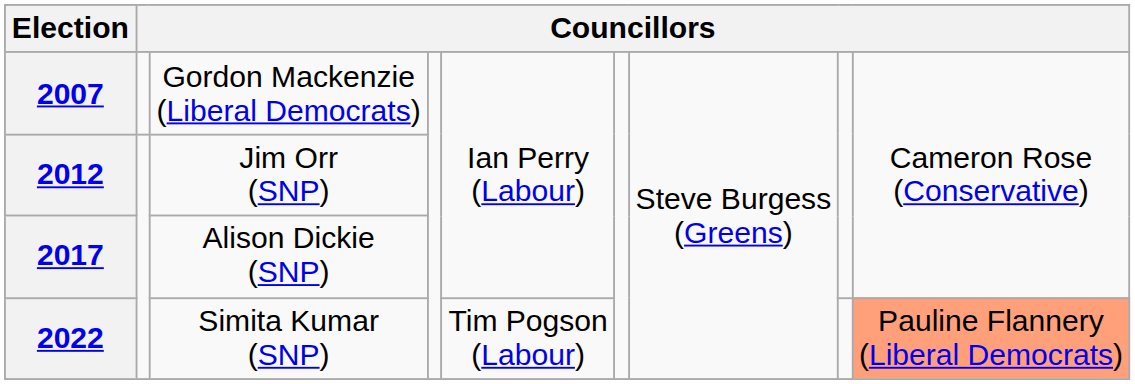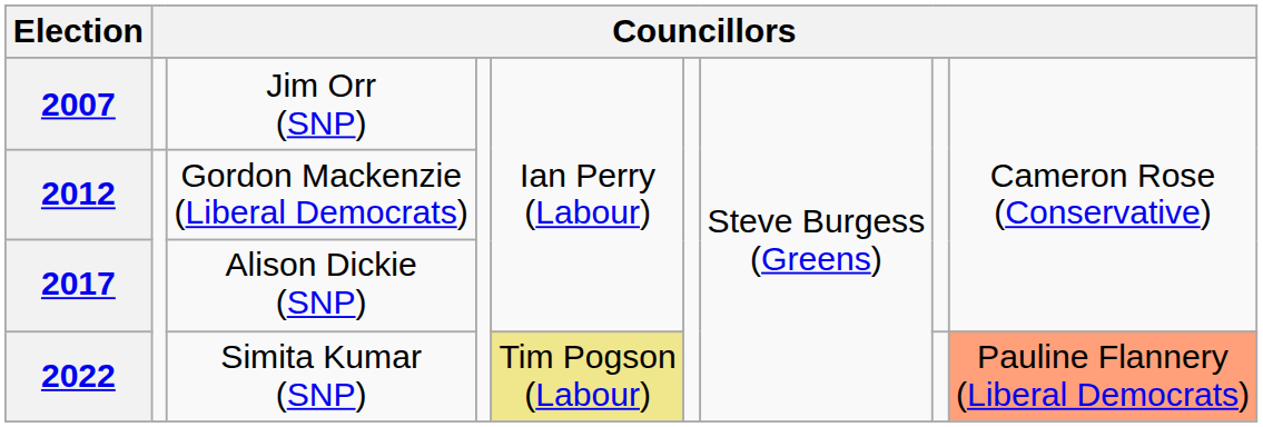2007 | column 3: Gordon Mackenzie (Liberal Democrats) -> Jim Orr (SNP)
2012 | column 3: Jim Orr (SNP) -> Gordon Mackenzie (Liberal Democrats)
2022 | column 5: no background -> khaki background
